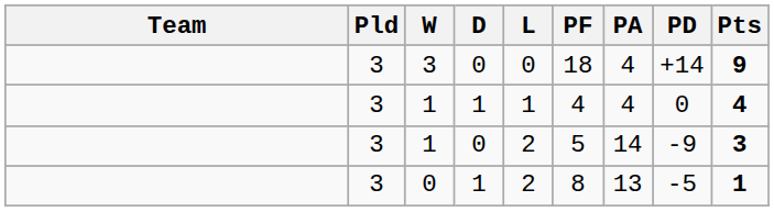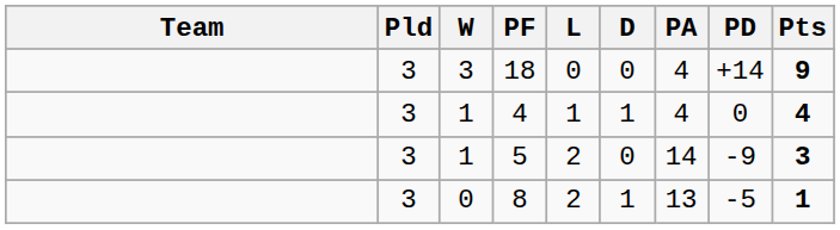columns swapped: D <-> PF
